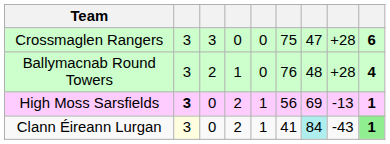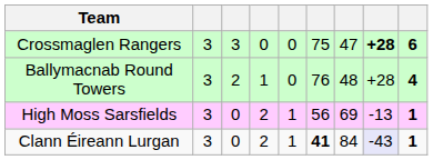Crossmaglen Rangers | column 8: normal -> bold
High Moss Sarsfields | column 2: bold -> normal
Clann Éireann Lurgan | column 2: lightyellow background -> no background
Clann Éireann Lurgan | column 6: normal -> bold
Clann Éireann Lurgan | column 7: paleturquoise background -> no background
Clann Éireann Lurgan | column 8: no background -> lavender background
Clann Éireann Lurgan | column 9: lightgreen background -> no background
